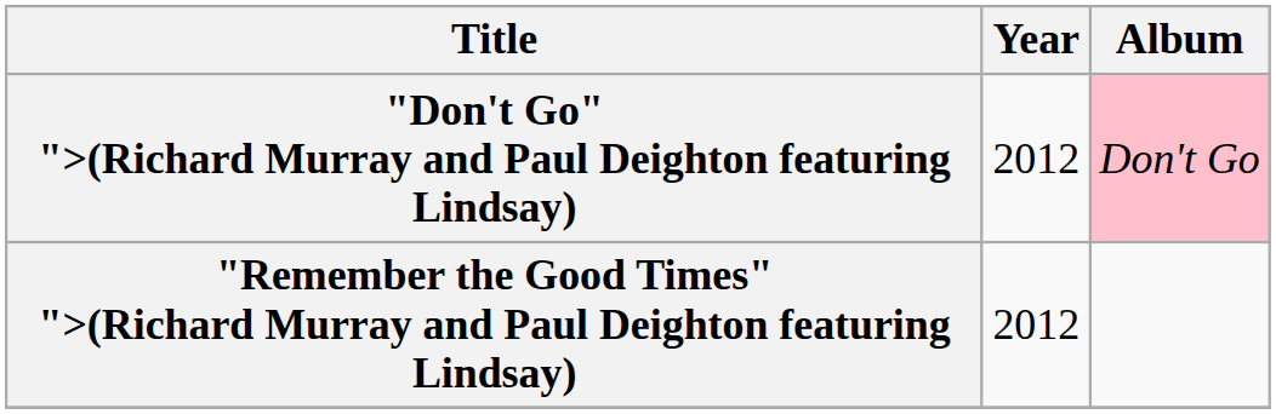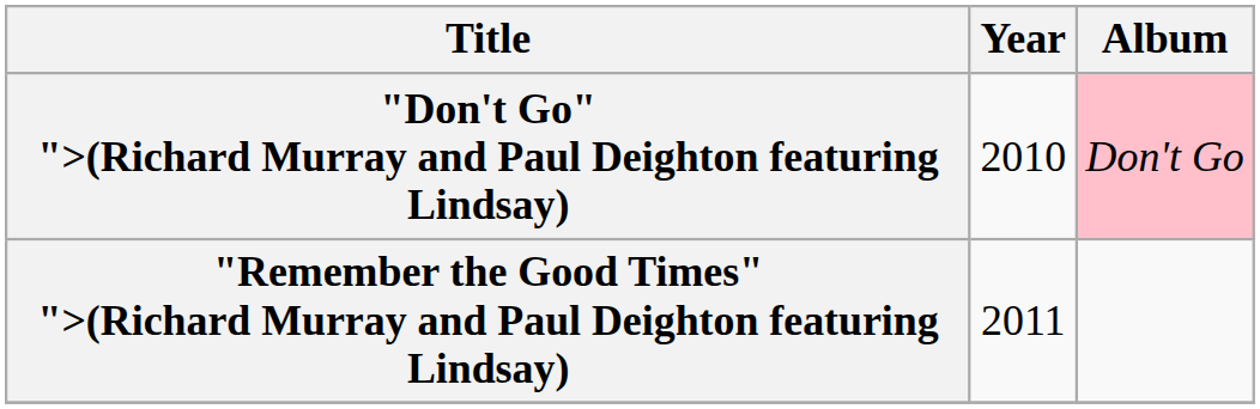row 2 | Year: 2012 -> 2010
row 3 | Year: 2012 -> 2011
